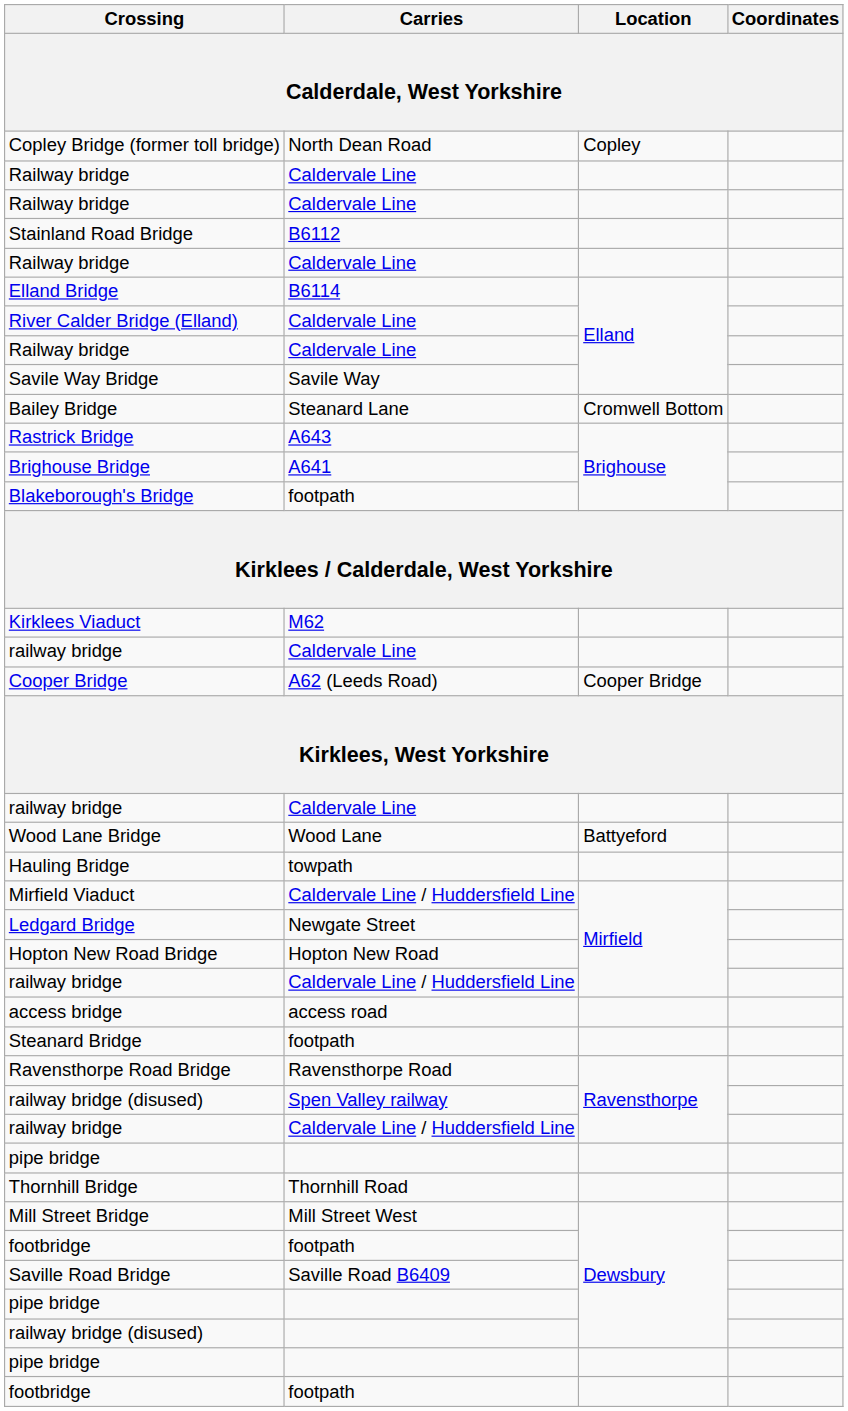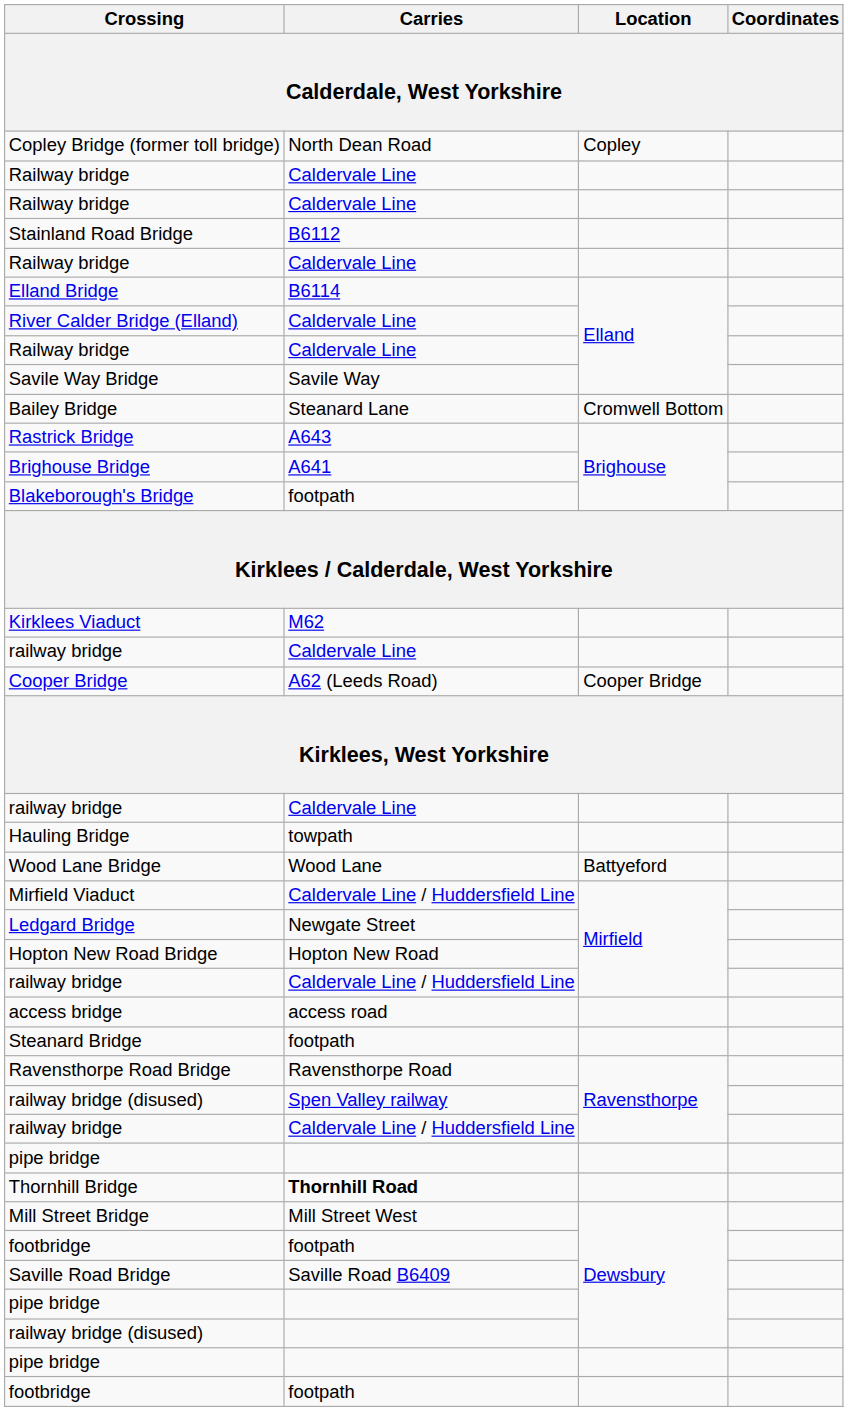rows swapped: Hauling Bridge <-> Wood Lane Bridge
Thornhill Bridge | Carries: normal -> bold
